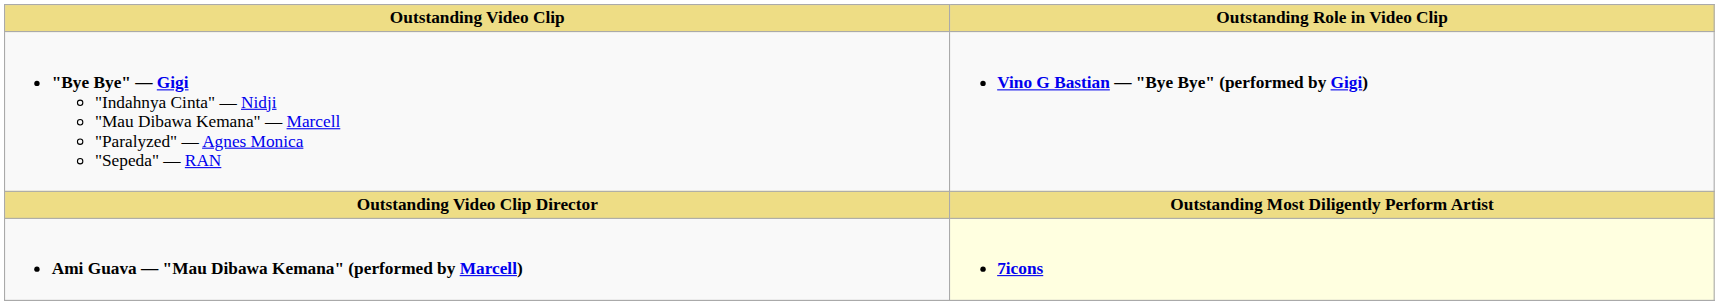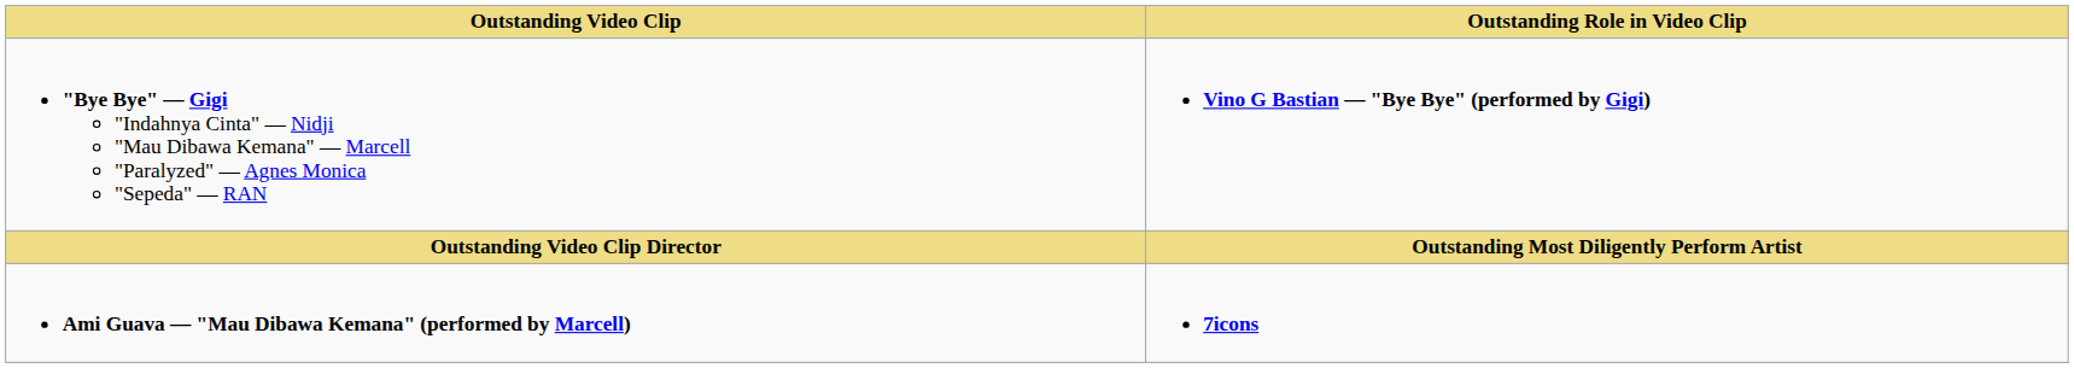Ami Guava — "Mau Dibawa Kemana" (performed by Marcell) | Outstanding Role in Video Clip: lightyellow background -> no background
